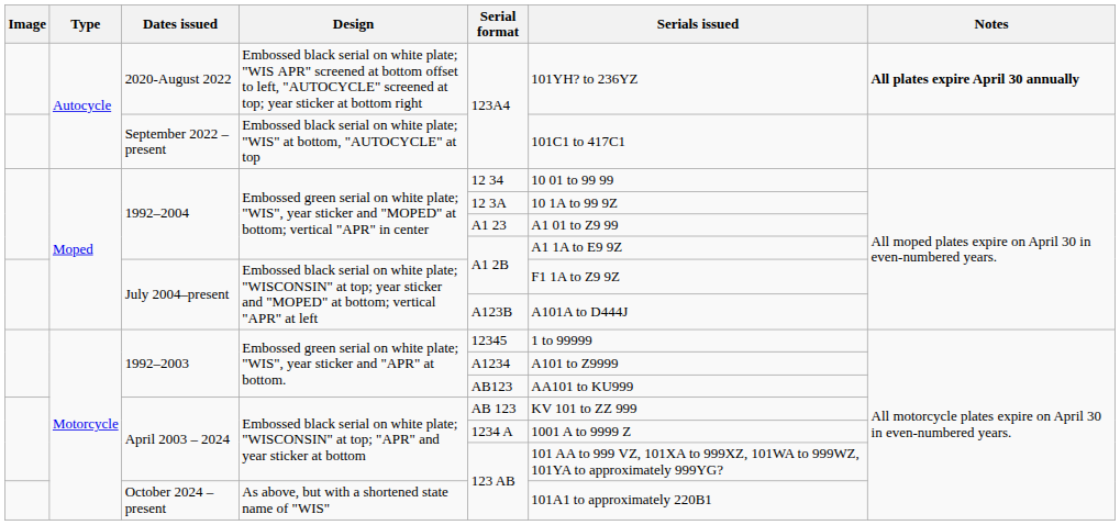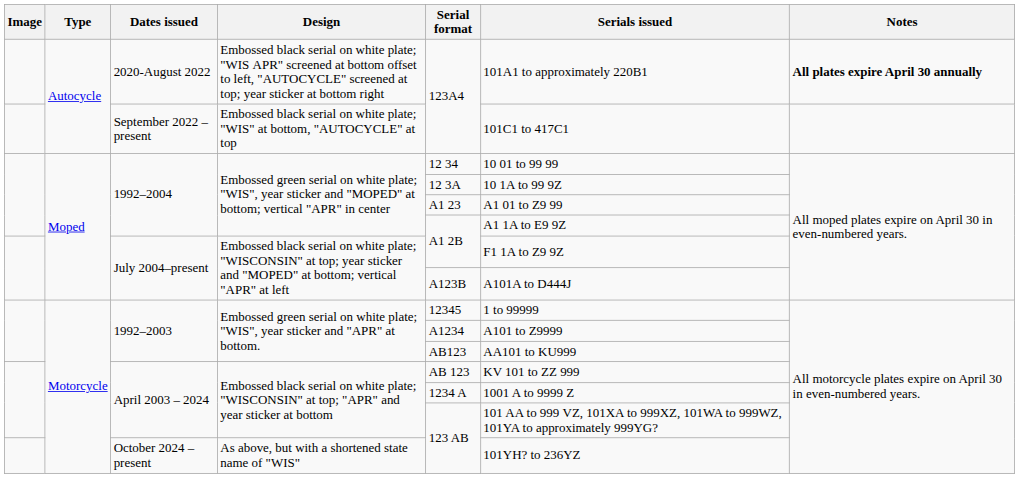2020-August 2022 | Serials issued: 101YH? to 236YZ -> 101A1 to approximately 220B1
October 2024 – present | Serials issued: 101A1 to approximately 220B1 -> 101YH? to 236YZ
